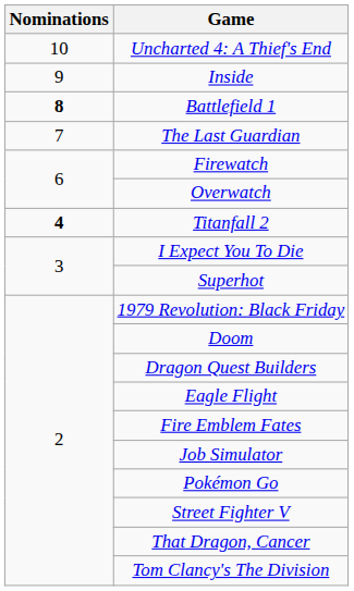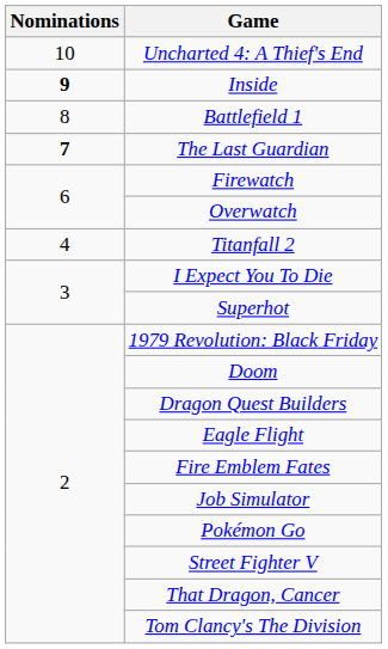Inside | Nominations: normal -> bold
Battlefield 1 | Nominations: bold -> normal
The Last Guardian | Nominations: normal -> bold
Titanfall 2 | Nominations: bold -> normal
